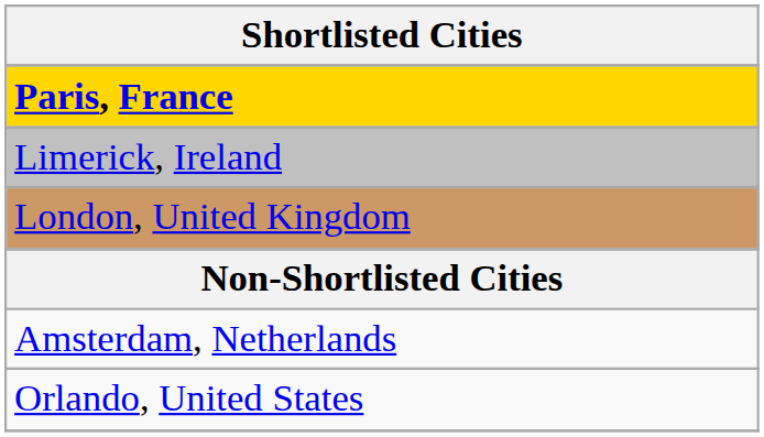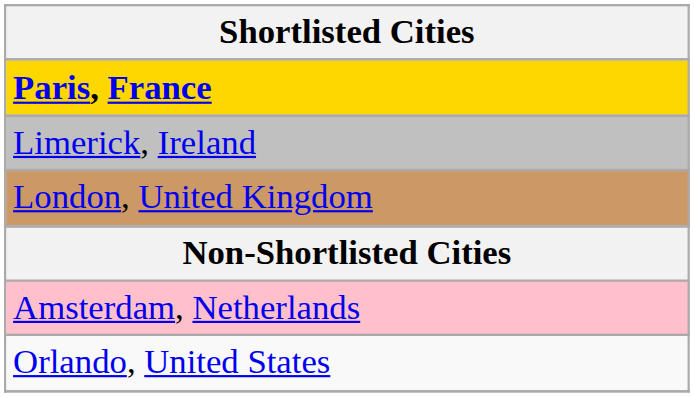row 6 | column 1: no background -> pink background
